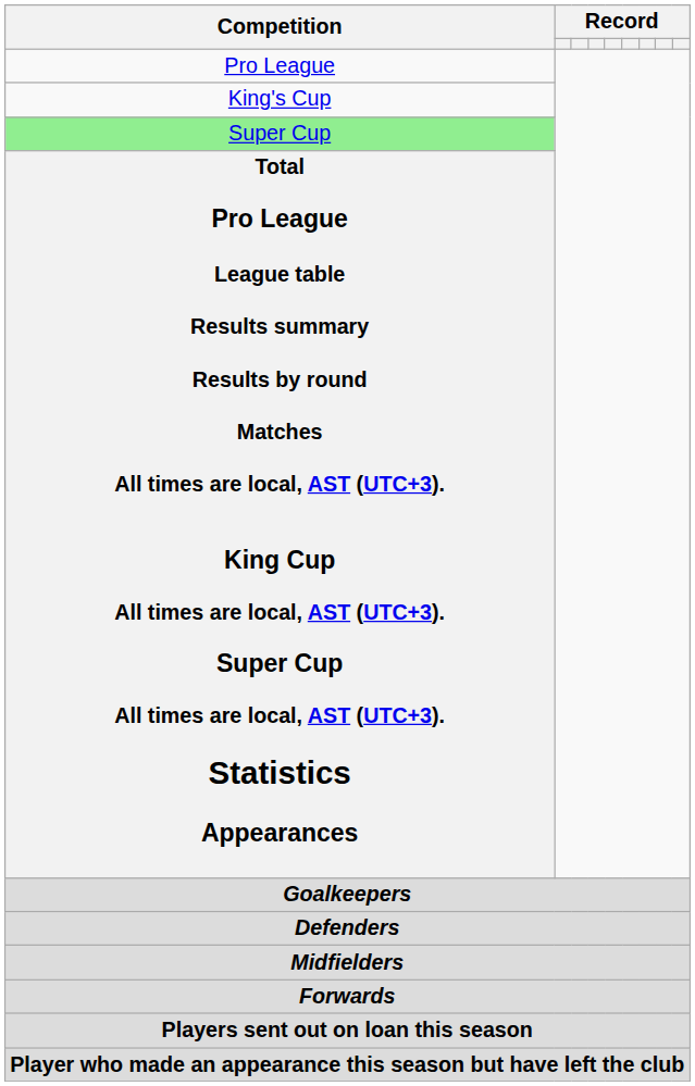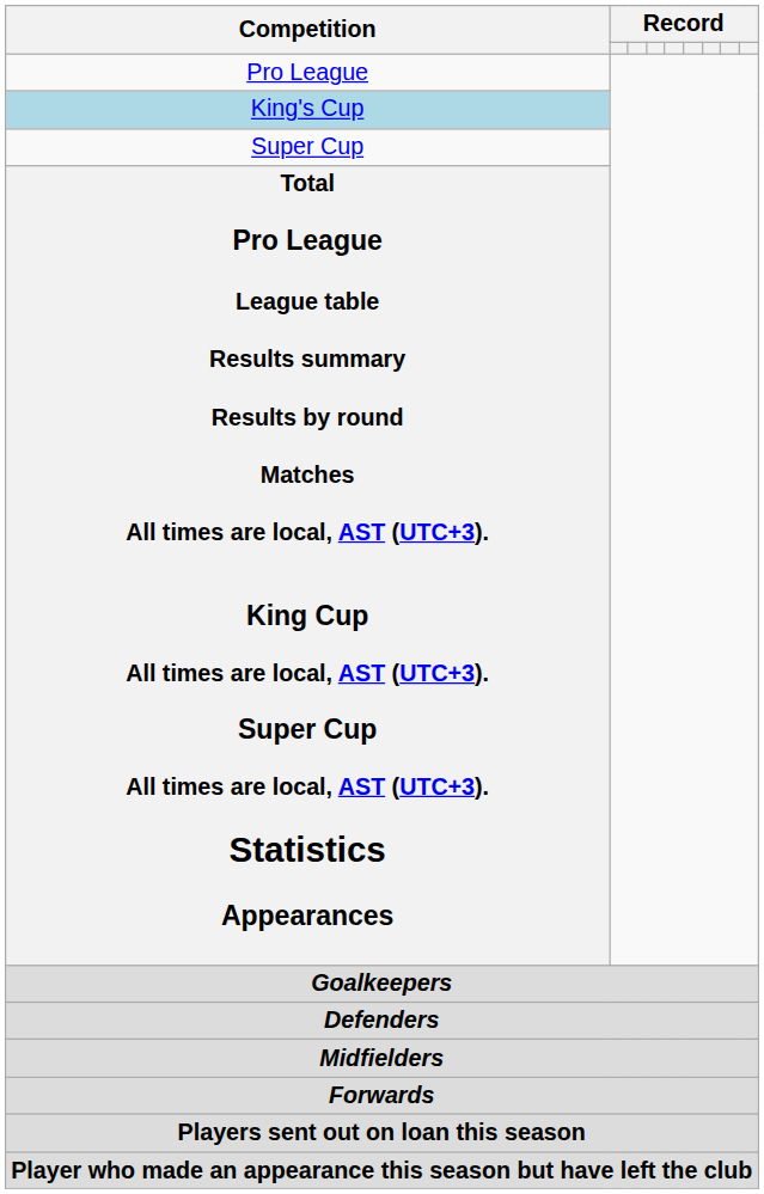King's Cup | Competition: no background -> lightblue background
Super Cup | Competition: lightgreen background -> no background
